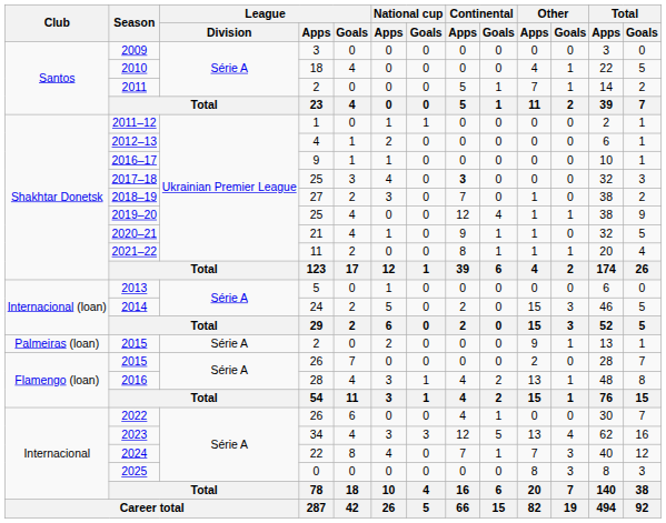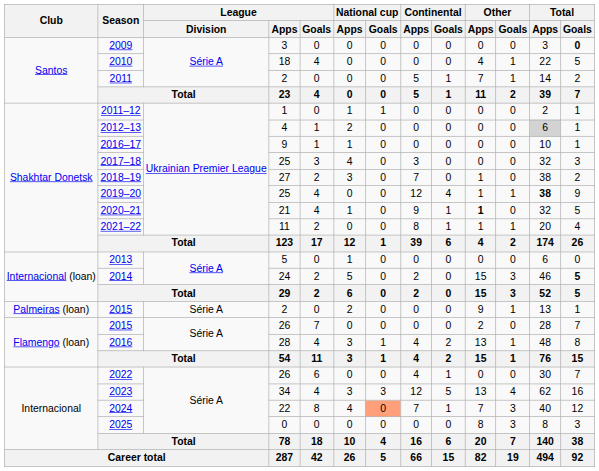2009 | Total / Goals: normal -> bold
2012–13 | Total / Apps: no background -> lightgrey background
2017–18 | Continental / Apps: bold -> normal
2019–20 | Total / Apps: normal -> bold
2020–21 | Other / Apps: normal -> bold
2014 | Total / Goals: normal -> bold
2024 | National cup / Goals: no background -> lightsalmon background
